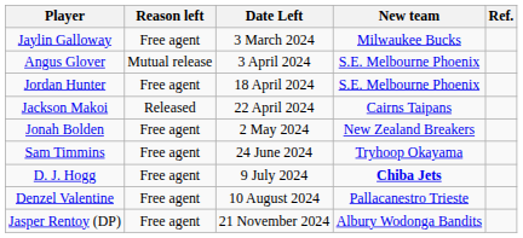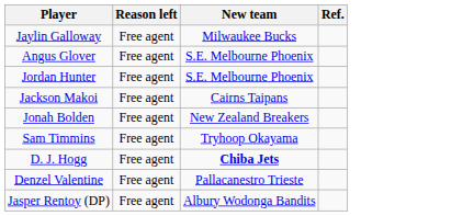- column: Date Left | 3 March 2024 | 3 April 2024 | 18 April 2024 | 22 April 2024 | 2 May 2024 | 24 June 2024 | 9 July 2024 | 10 August 2024 | 21 November 2024
Angus Glover | Reason left: Mutual release -> Free agent
Jackson Makoi | Reason left: Released -> Free agent
